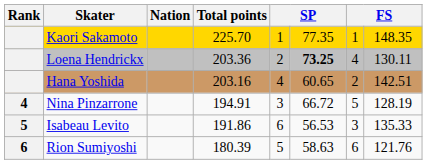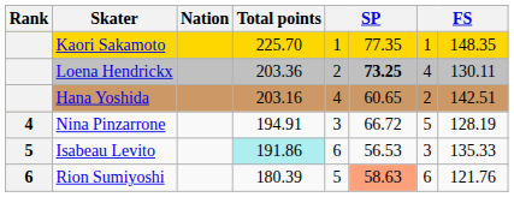Isabeau Levito | Total points: no background -> paleturquoise background
Rion Sumiyoshi | column 6: no background -> lightsalmon background
